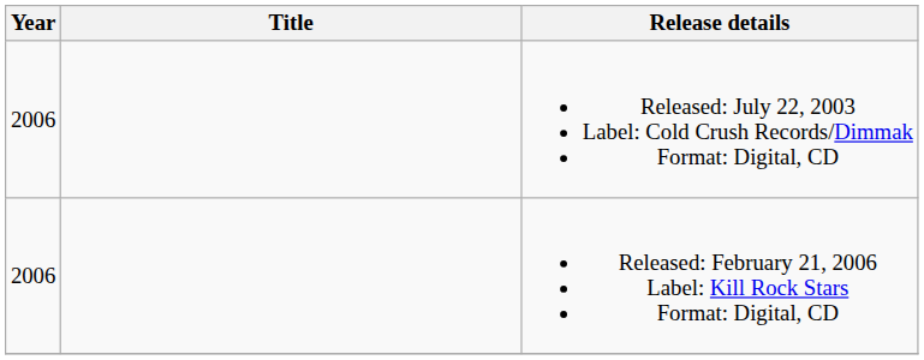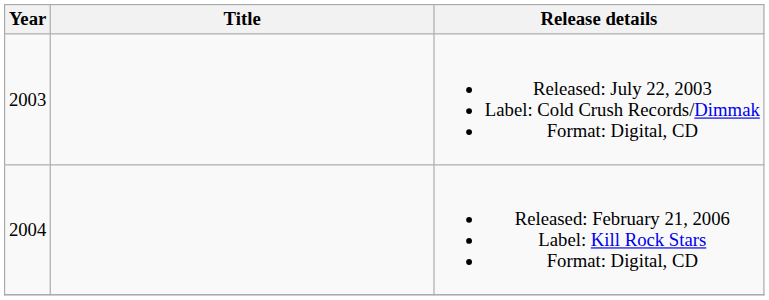row 2 | Year: 2006 -> 2003
row 3 | Year: 2006 -> 2004
